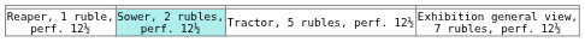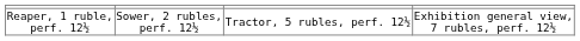Reaper, 1 ruble, perf. 12½ | column 2: paleturquoise background -> no background
